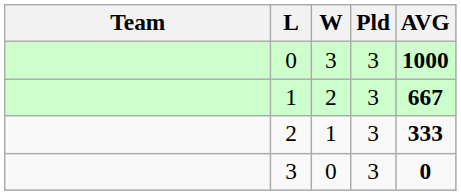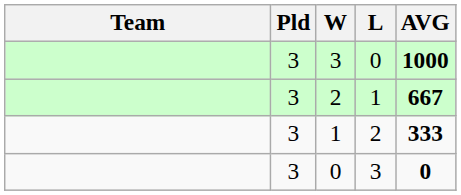columns swapped: Pld <-> L
